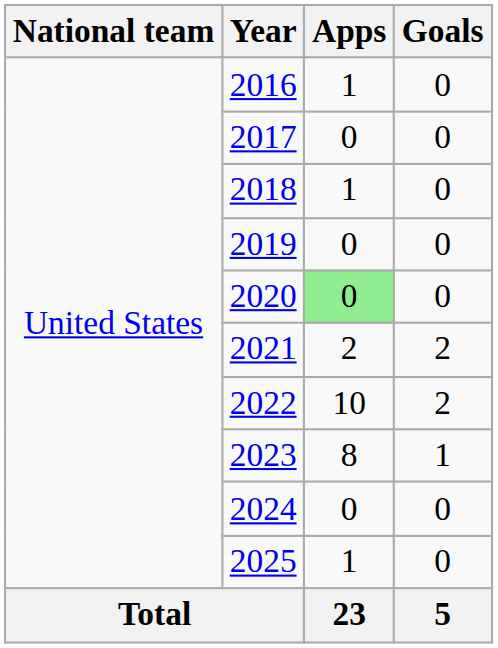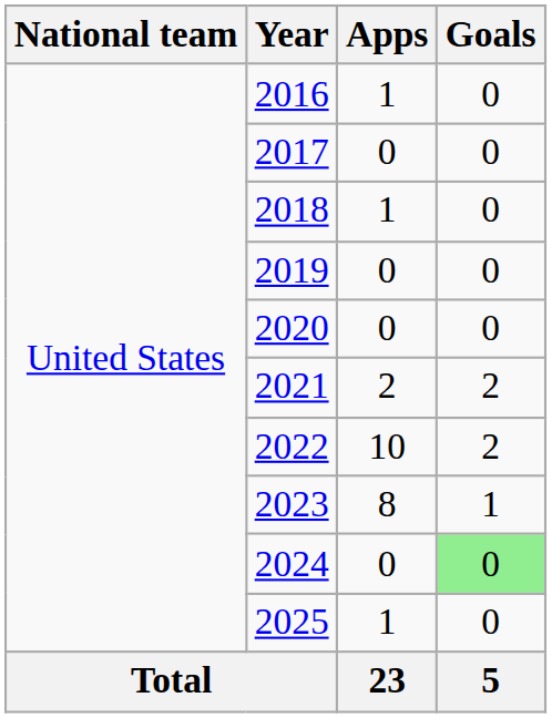2020 | Apps: lightgreen background -> no background
2024 | Goals: no background -> lightgreen background
